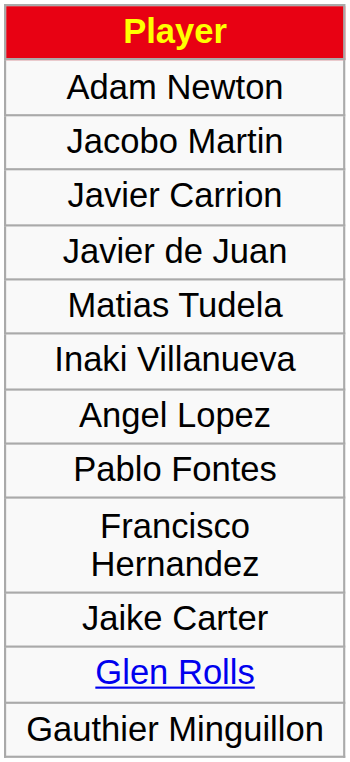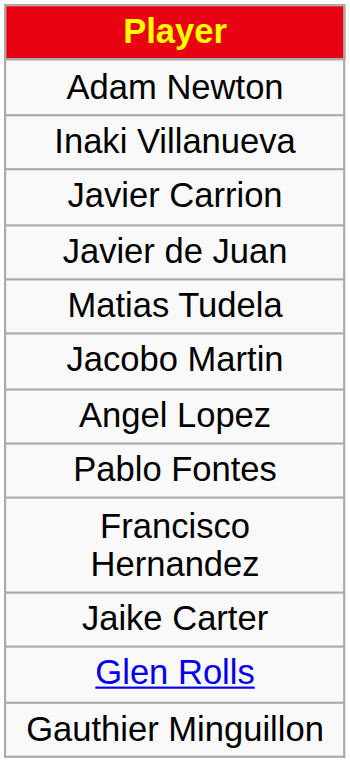row 3 | column 1: Jacobo Martin -> Inaki Villanueva
row 7 | column 1: Inaki Villanueva -> Jacobo Martin
